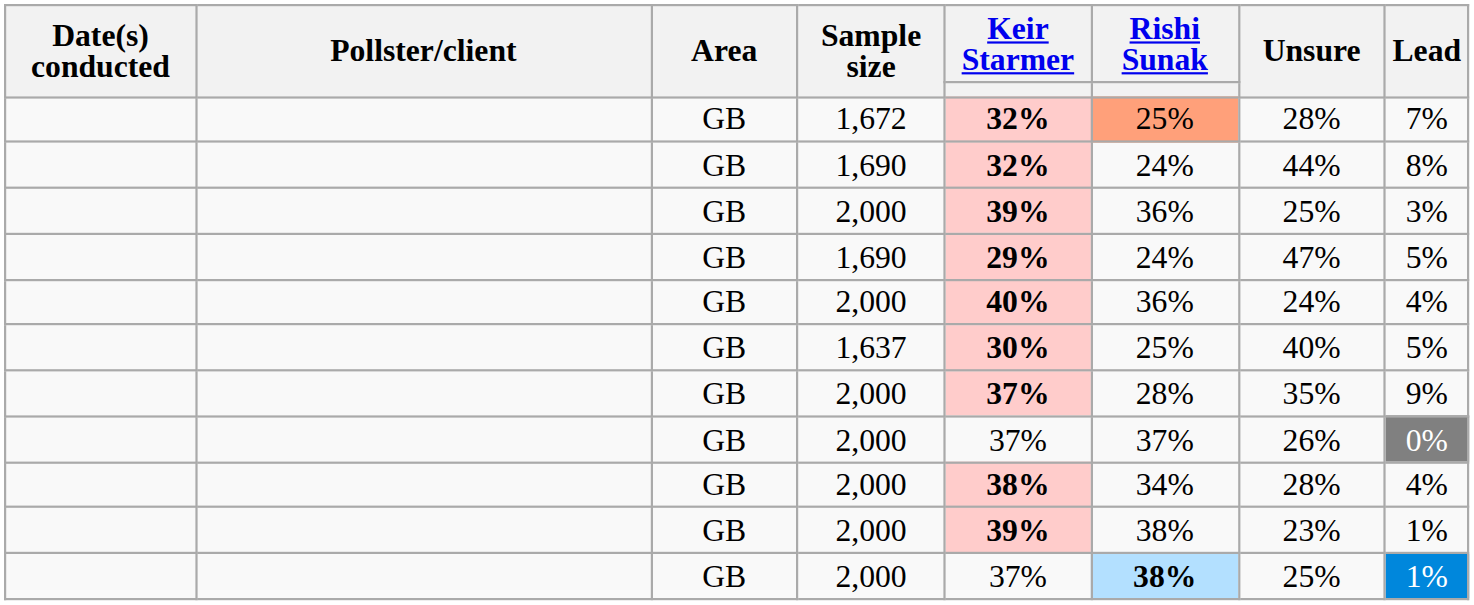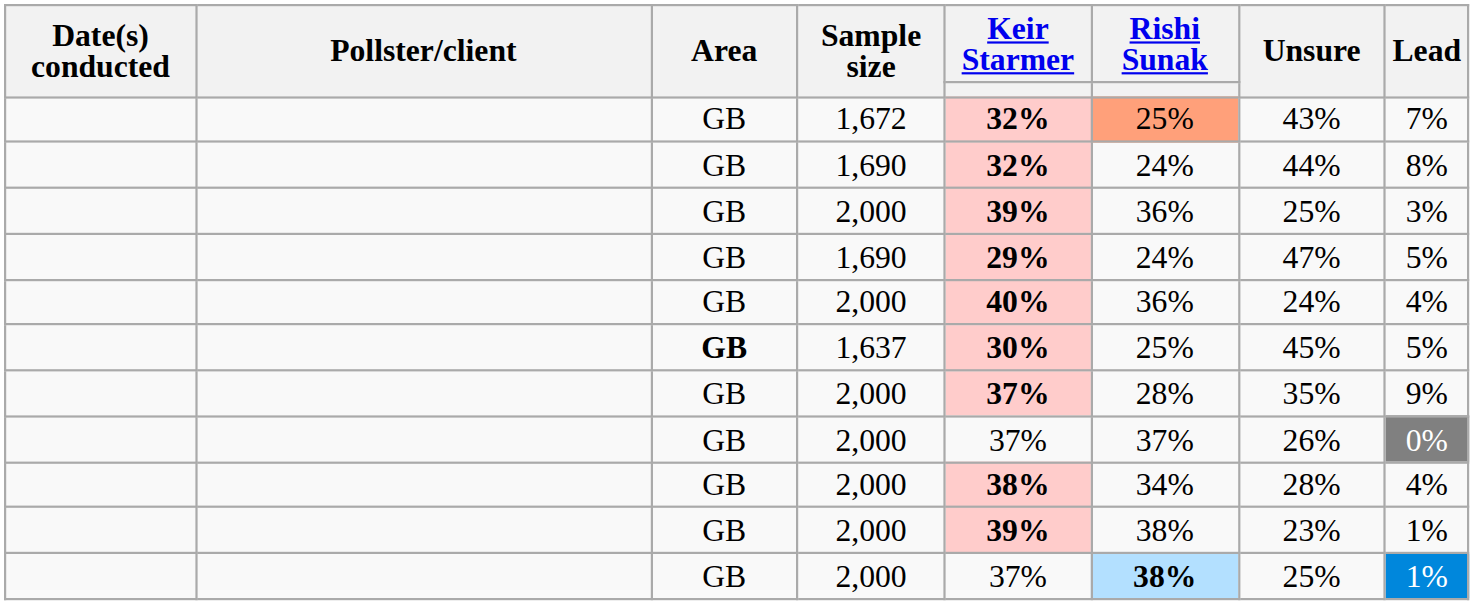1,672 | Unsure: 28% -> 43%
1,637 | Area: normal -> bold
1,637 | Unsure: 40% -> 45%
